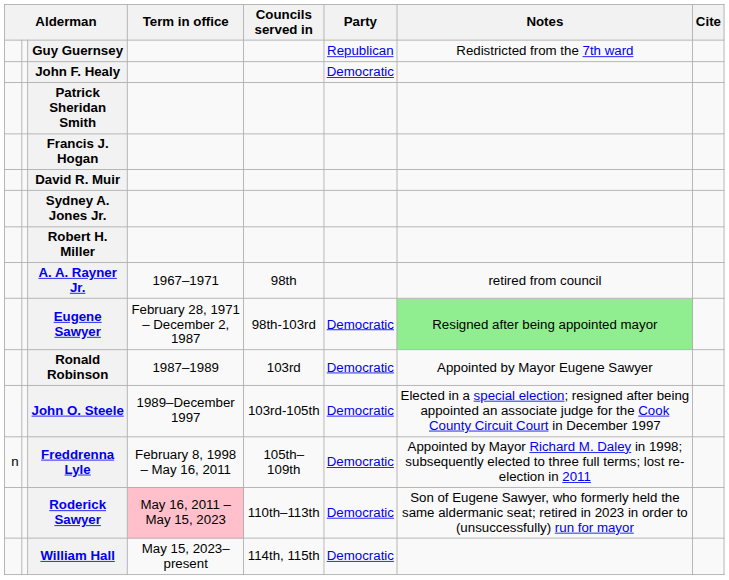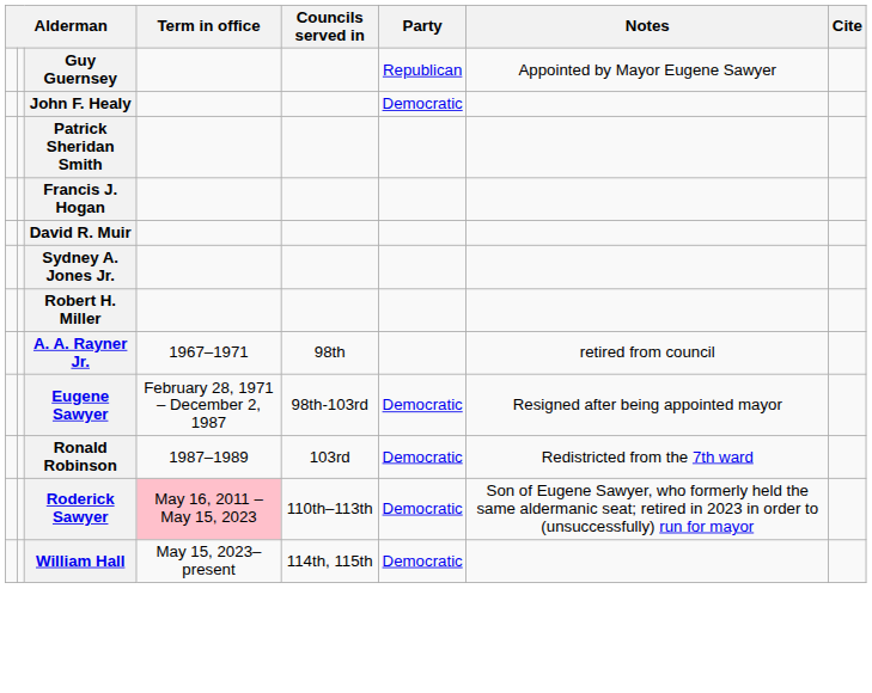Guy Guernsey | Notes: Redistricted from the 7th ward -> Appointed by Mayor Eugene Sawyer
Eugene Sawyer | Notes: lightgreen background -> no background
Ronald Robinson | Notes: Appointed by Mayor Eugene Sawyer -> Redistricted from the 7th ward
- row: John O. Steele | 1989–December 1997 | 103rd-105th | Democratic | Elected in a special election; resigned after being appointed an associate judge for the Cook County Circuit Court in December 1997
- row: n | Freddrenna Lyle | February 8, 1998 – May 16, 2011 | 105th–109th | Democratic | Appointed by Mayor Richard M. Daley in 1998; subsequently elected to three full terms; lost re-election in 2011
